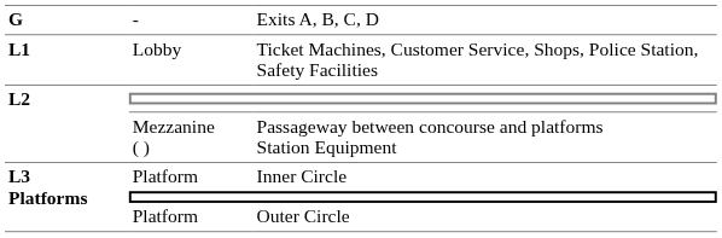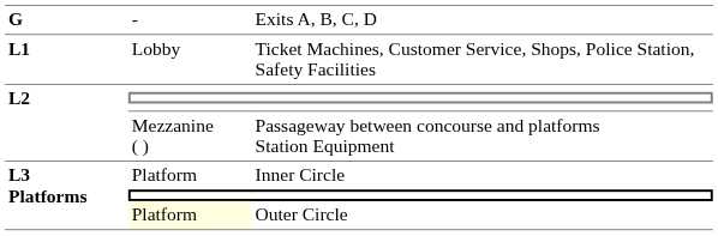Outer Circle | column 2: no background -> lightyellow background
